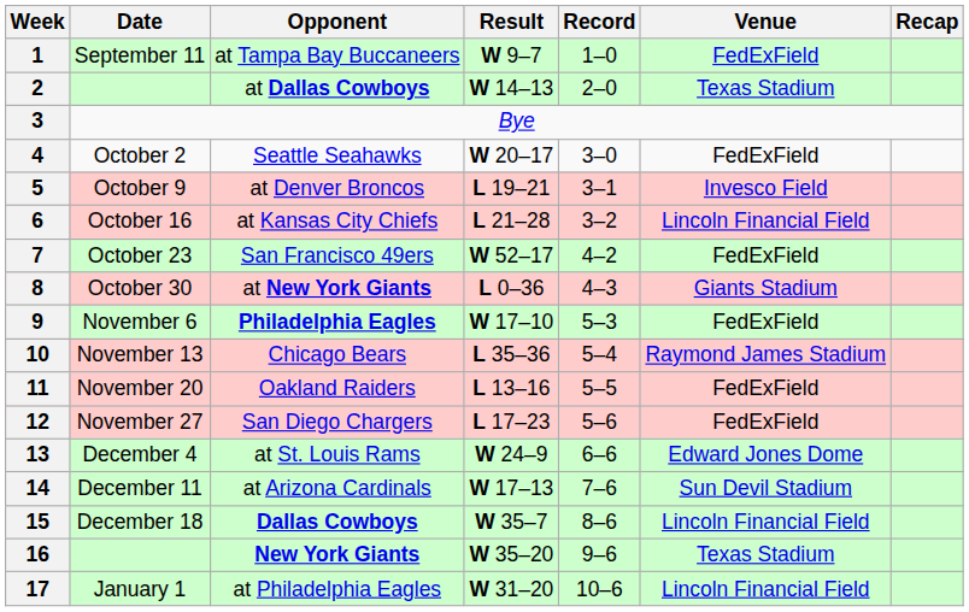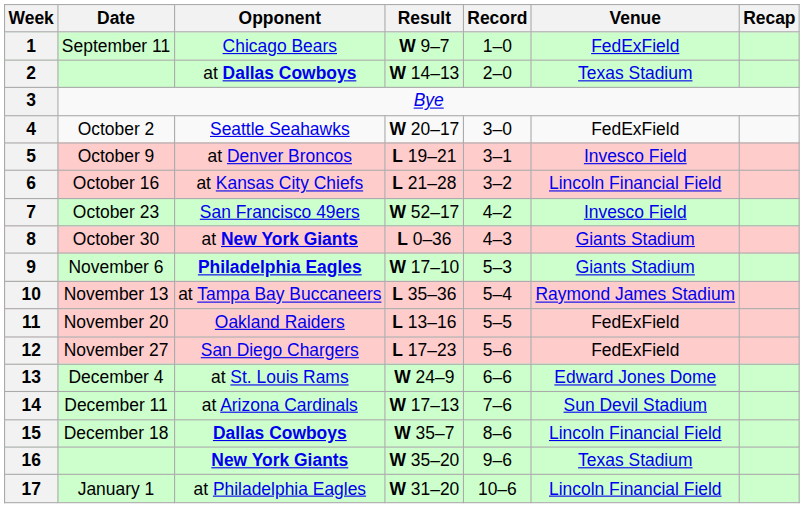1 | Opponent: at Tampa Bay Buccaneers -> Chicago Bears
7 | Venue: FedExField -> Invesco Field
9 | Venue: FedExField -> Giants Stadium
10 | Opponent: Chicago Bears -> at Tampa Bay Buccaneers
